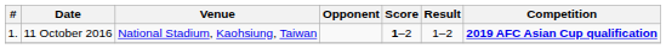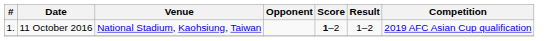11 October 2016 | Competition: bold -> normal
